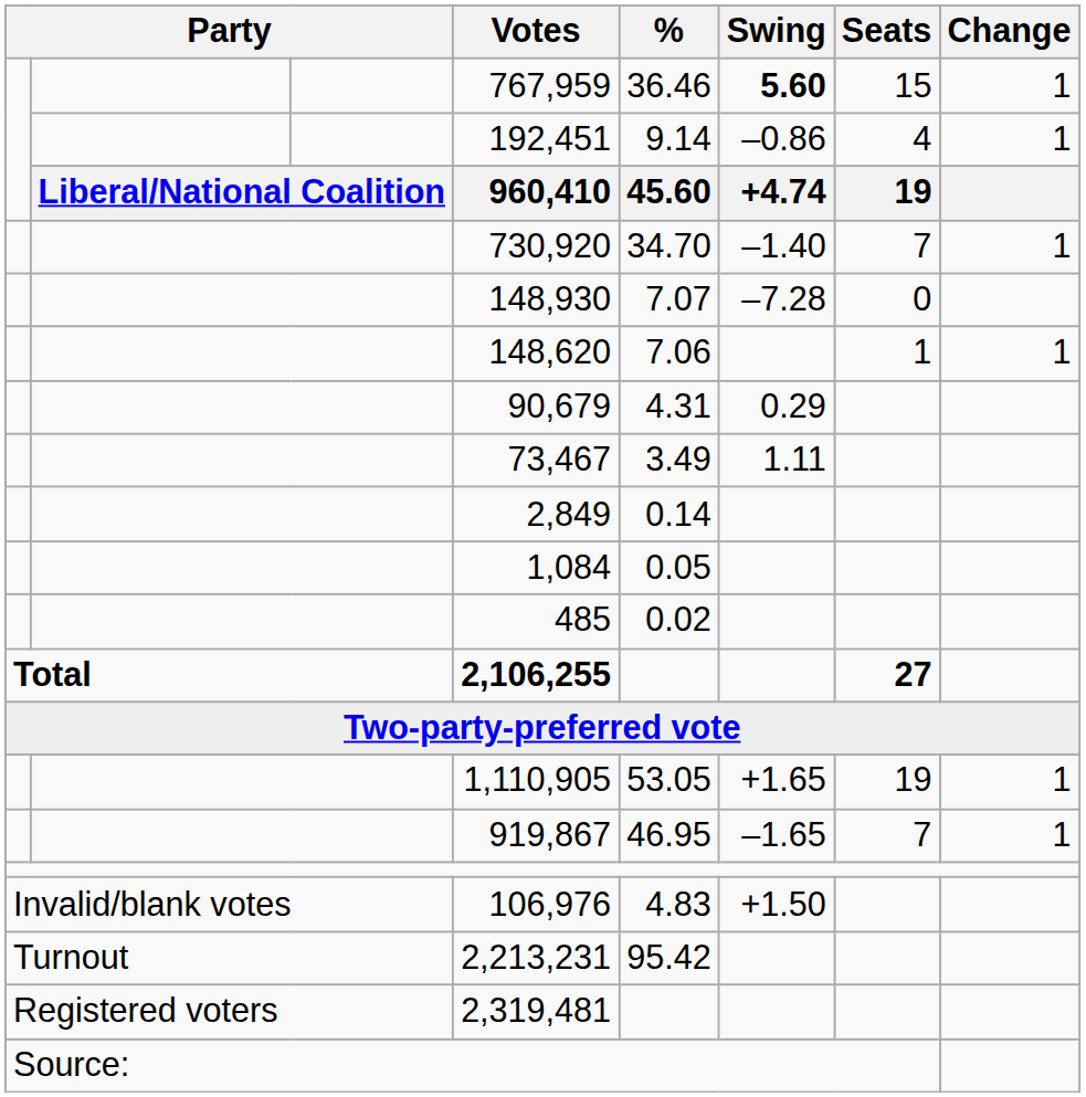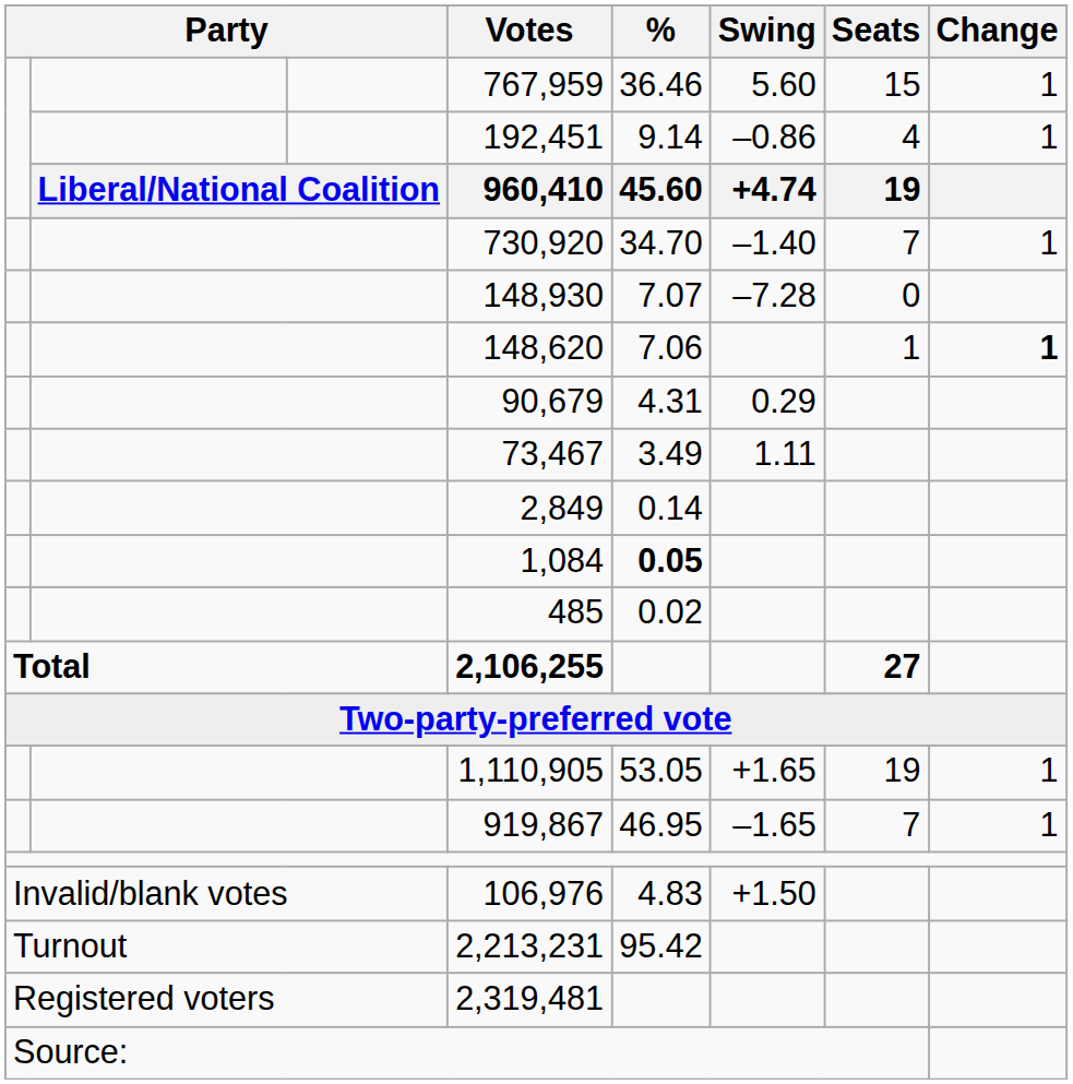767,959 | Swing: bold -> normal
148,620 | Change: normal -> bold
1,084 | %: normal -> bold
